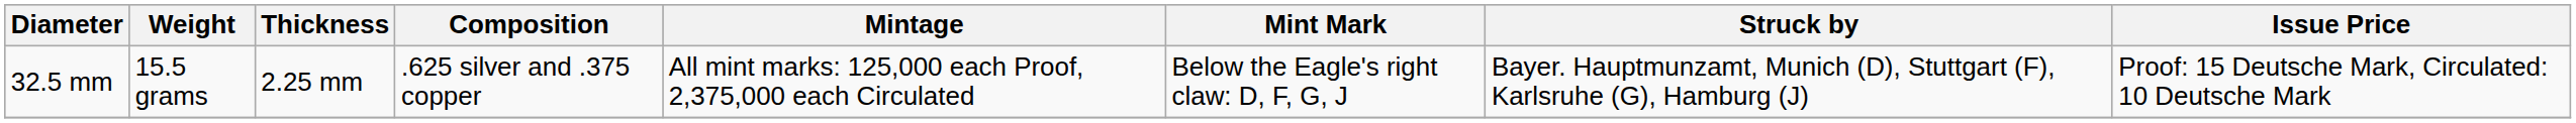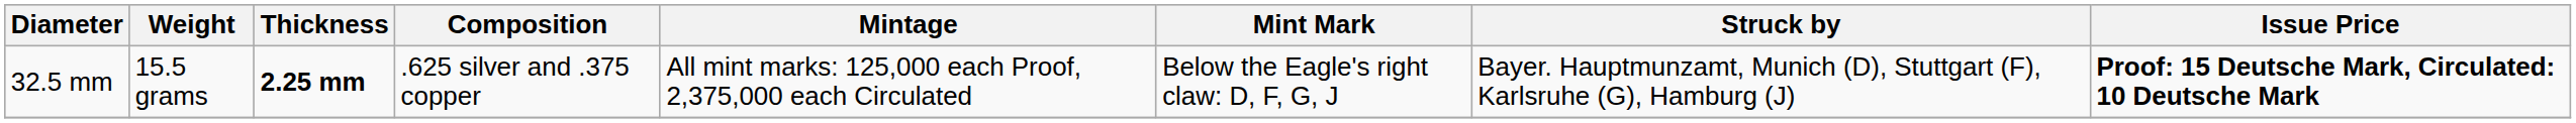32.5 mm | Thickness: normal -> bold
32.5 mm | Issue Price: normal -> bold
